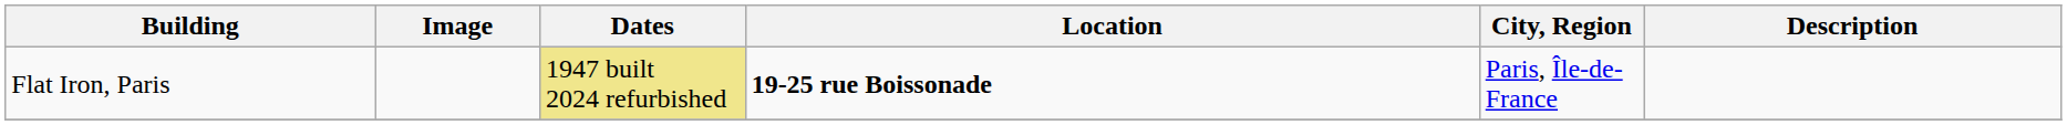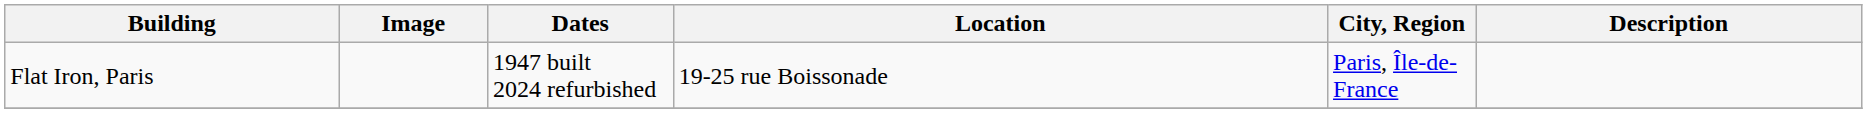Flat Iron, Paris | Dates: khaki background -> no background
Flat Iron, Paris | Location: bold -> normal
